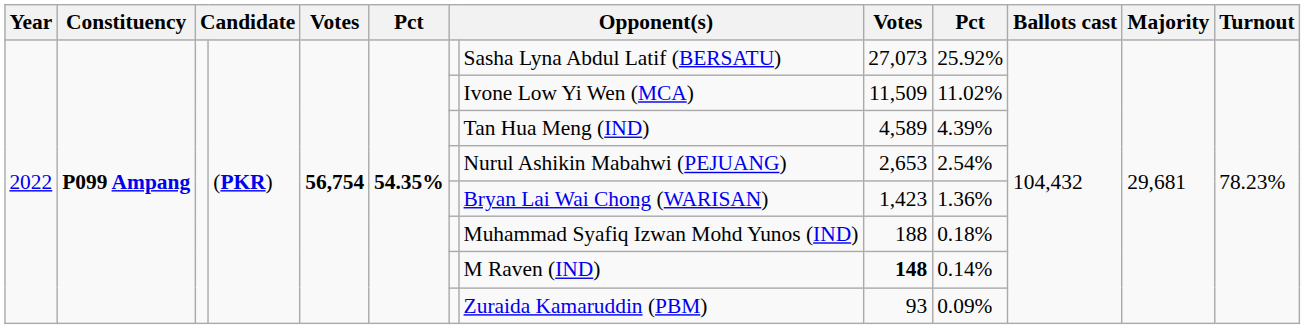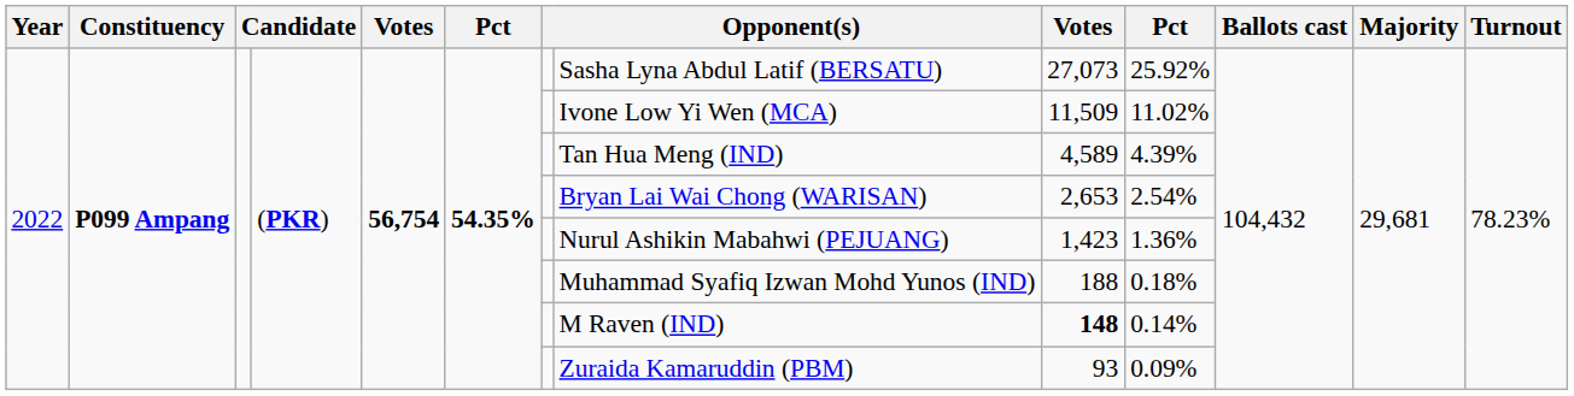row 5 | column 8: Nurul Ashikin Mabahwi (PEJUANG) -> Bryan Lai Wai Chong (WARISAN)
row 6 | column 8: Bryan Lai Wai Chong (WARISAN) -> Nurul Ashikin Mabahwi (PEJUANG)
